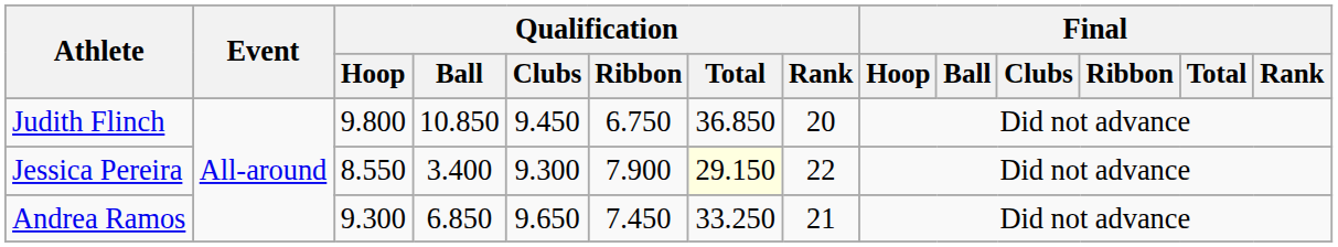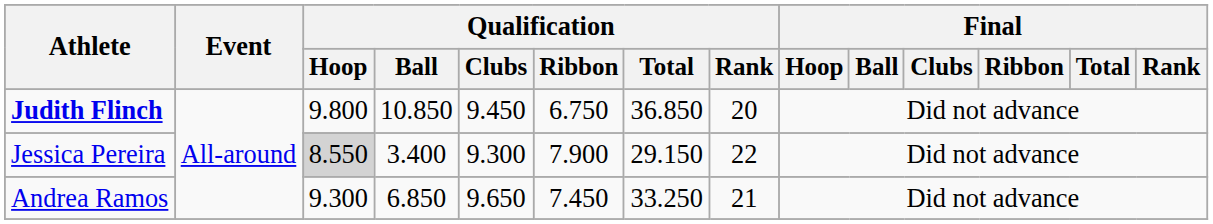row 3 | Athlete: normal -> bold
row 4 | Qualification / Hoop: no background -> lightgrey background
row 4 | Qualification / Total: lightyellow background -> no background
